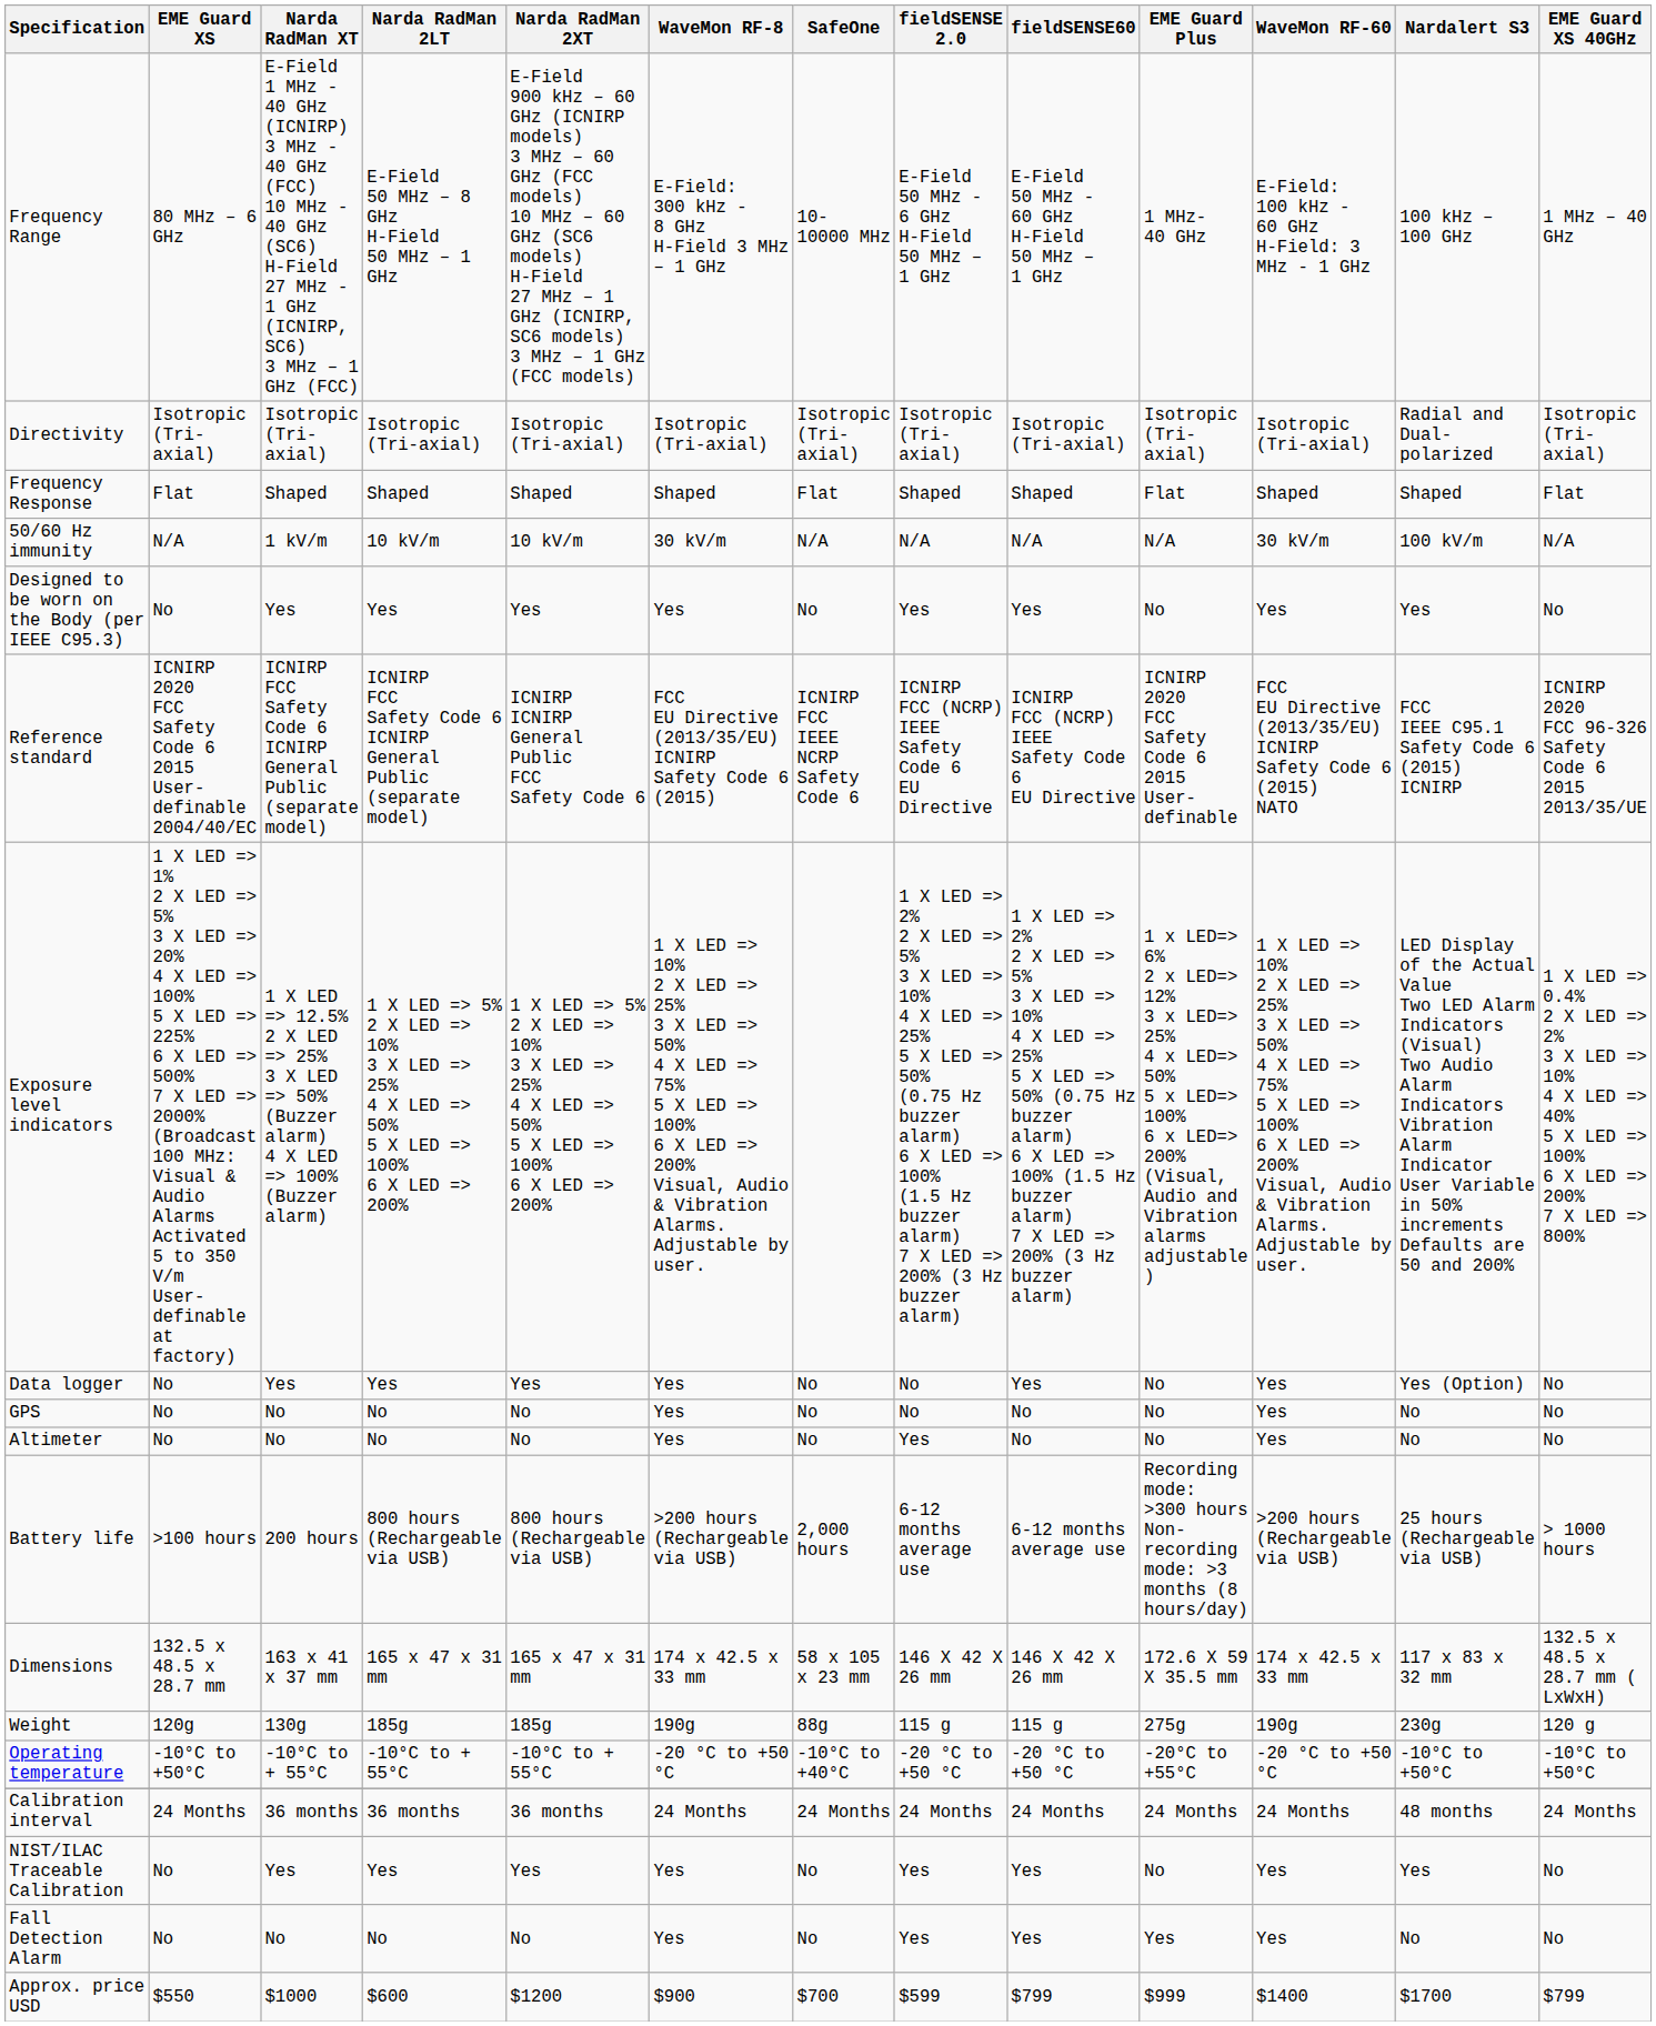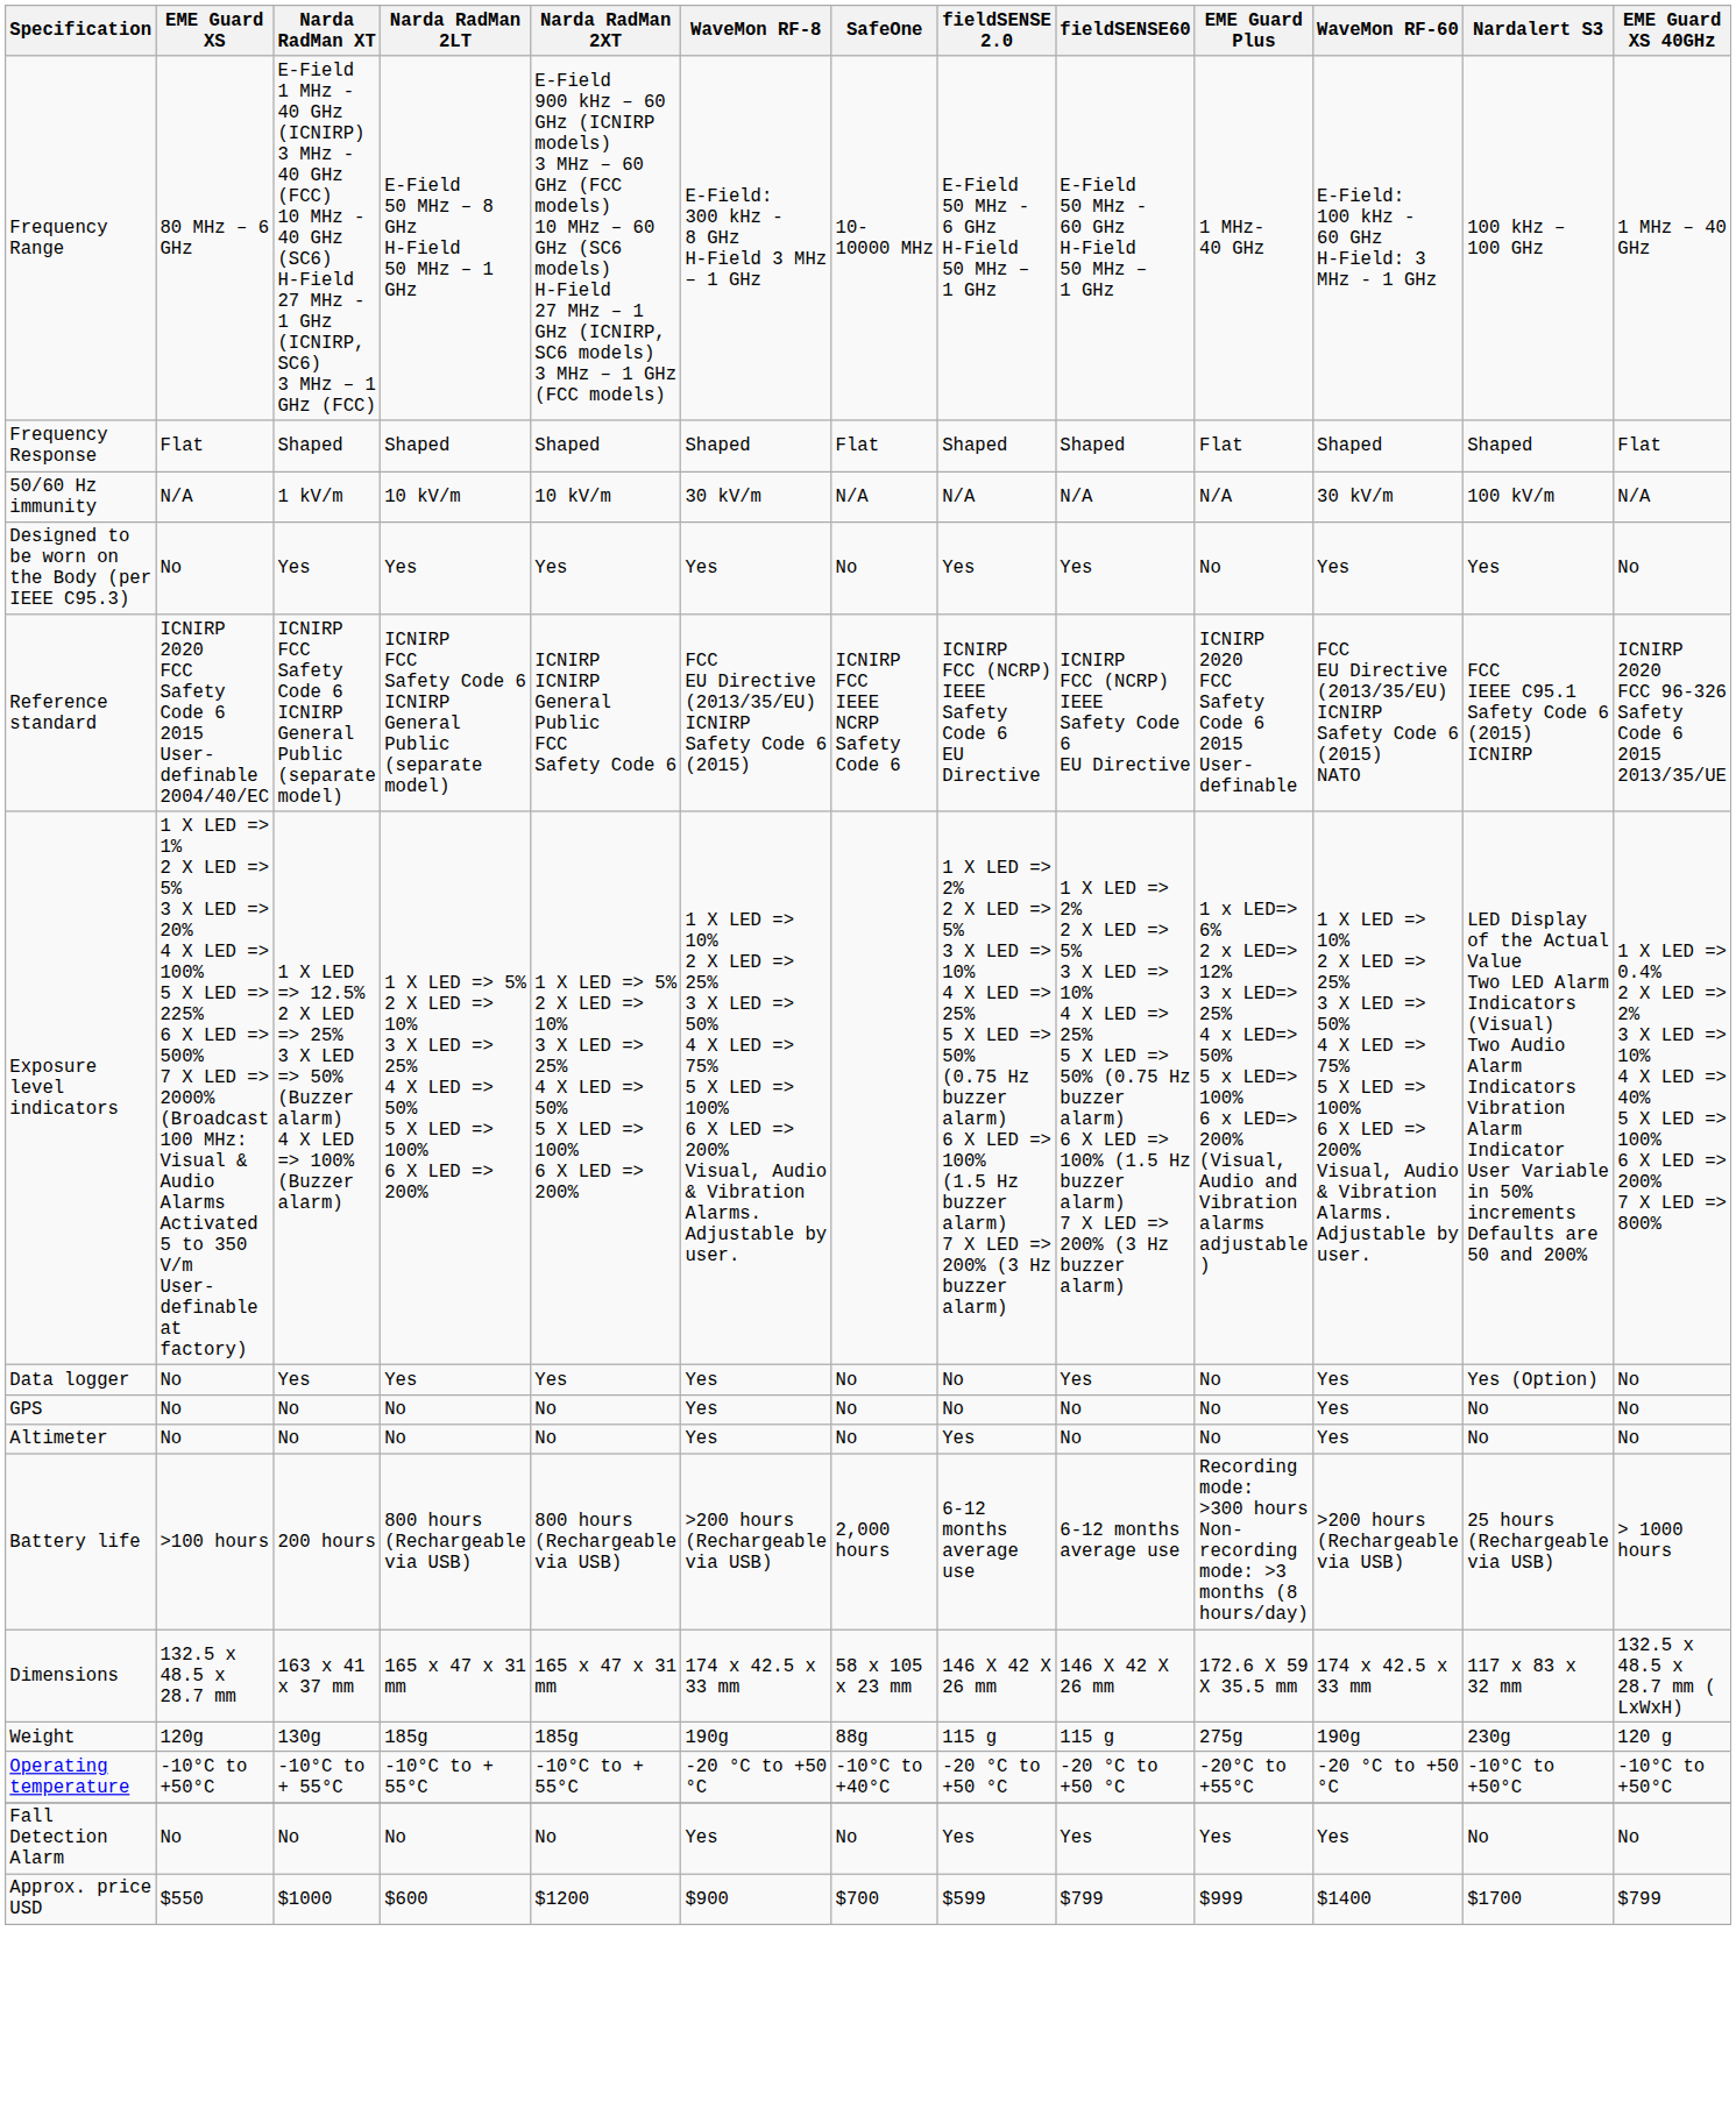- row: Directivity | Isotropic (Tri-axial) | Isotropic (Tri-axial) | Isotropic (Tri-axial) | Isotropic (Tri-axial) | Isotropic (Tri-axial) | Isotropic (Tri-axial) | Isotropic (Tri-axial) | Isotropic (Tri-axial) | Isotropic (Tri-axial) | Isotropic (Tri-axial) | Radial and Dual-polarized | Isotropic (Tri-axial)
- row: Calibration interval | 24 Months | 36 months | 36 months | 36 months | 24 Months | 24 Months | 24 Months | 24 Months | 24 Months | 24 Months | 48 months | 24 Months
- row: NIST/ILAC Traceable Calibration | No | Yes | Yes | Yes | Yes | No | Yes | Yes | No | Yes | Yes | No
